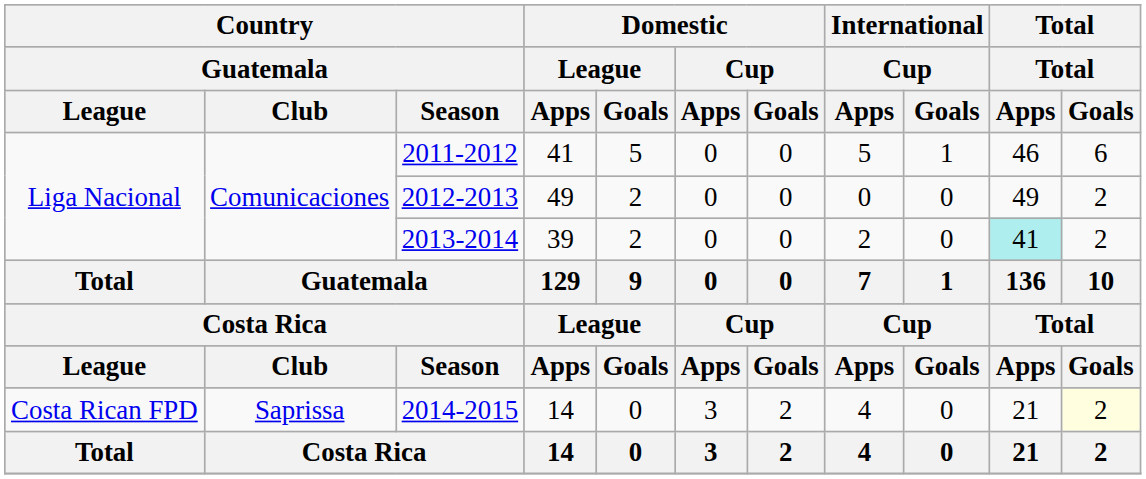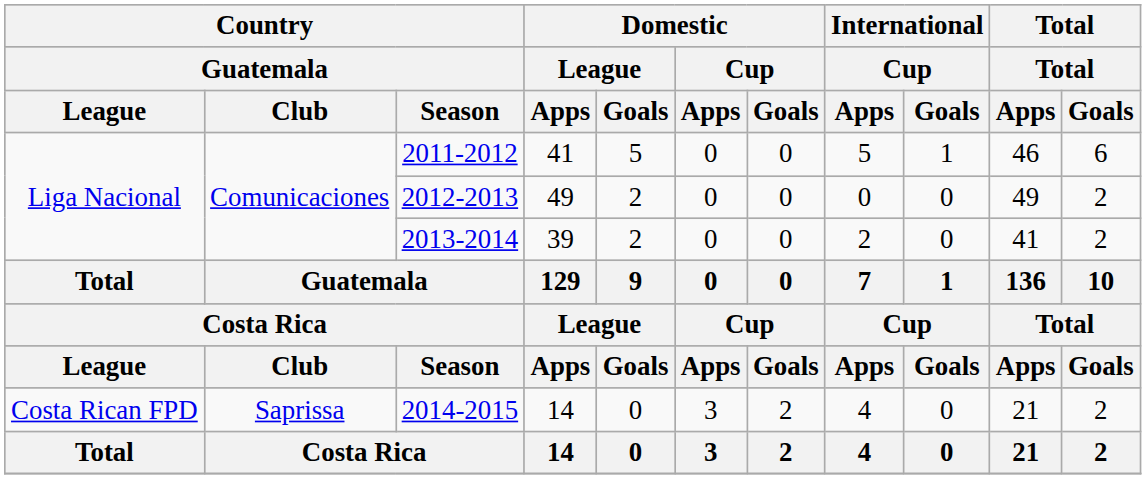2013-2014 | Total / Apps: paleturquoise background -> no background
2014-2015 | Total / Goals: lightyellow background -> no background
